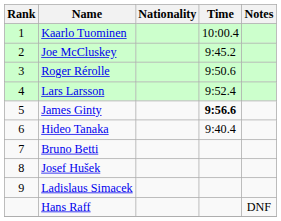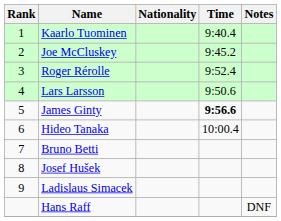Kaarlo Tuominen | Time: 10:00.4 -> 9:40.4
Roger Rérolle | Time: 9:50.6 -> 9:52.4
Lars Larsson | Time: 9:52.4 -> 9:50.6
Hideo Tanaka | Time: 9:40.4 -> 10:00.4
